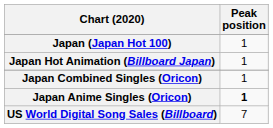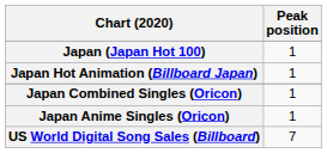Japan Anime Singles (Oricon) | Peak position: bold -> normal
